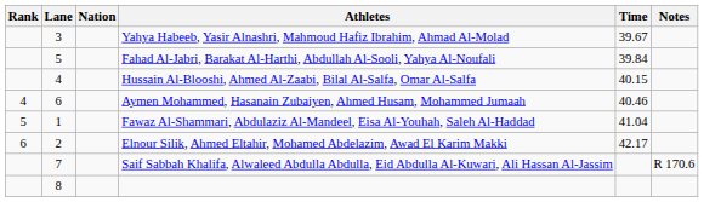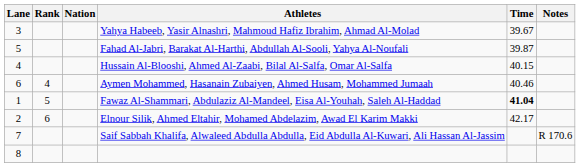columns swapped: Rank <-> Lane
row 3 | Time: 39.84 -> 39.87
row 6 | Time: normal -> bold
